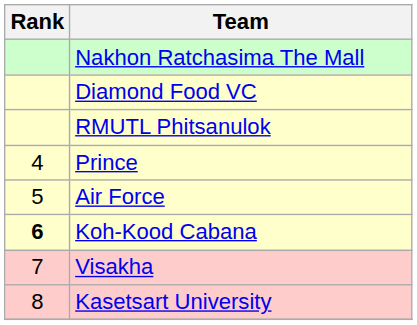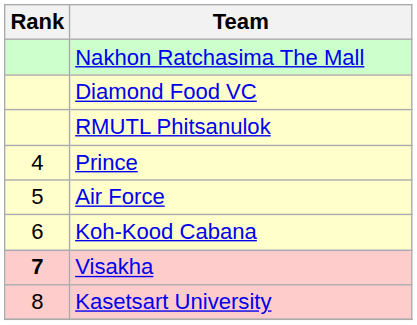Koh-Kood Cabana | Rank: bold -> normal
Visakha | Rank: normal -> bold
